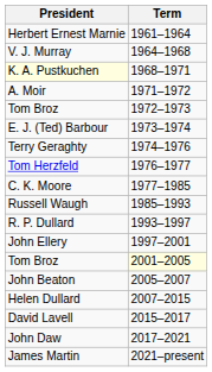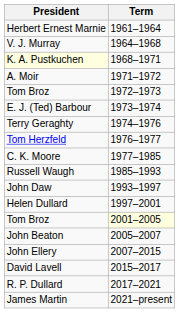row 12 | President: R. P. Dullard -> John Daw
row 13 | President: John Ellery -> Helen Dullard
row 16 | President: Helen Dullard -> John Ellery
row 18 | President: John Daw -> R. P. Dullard
